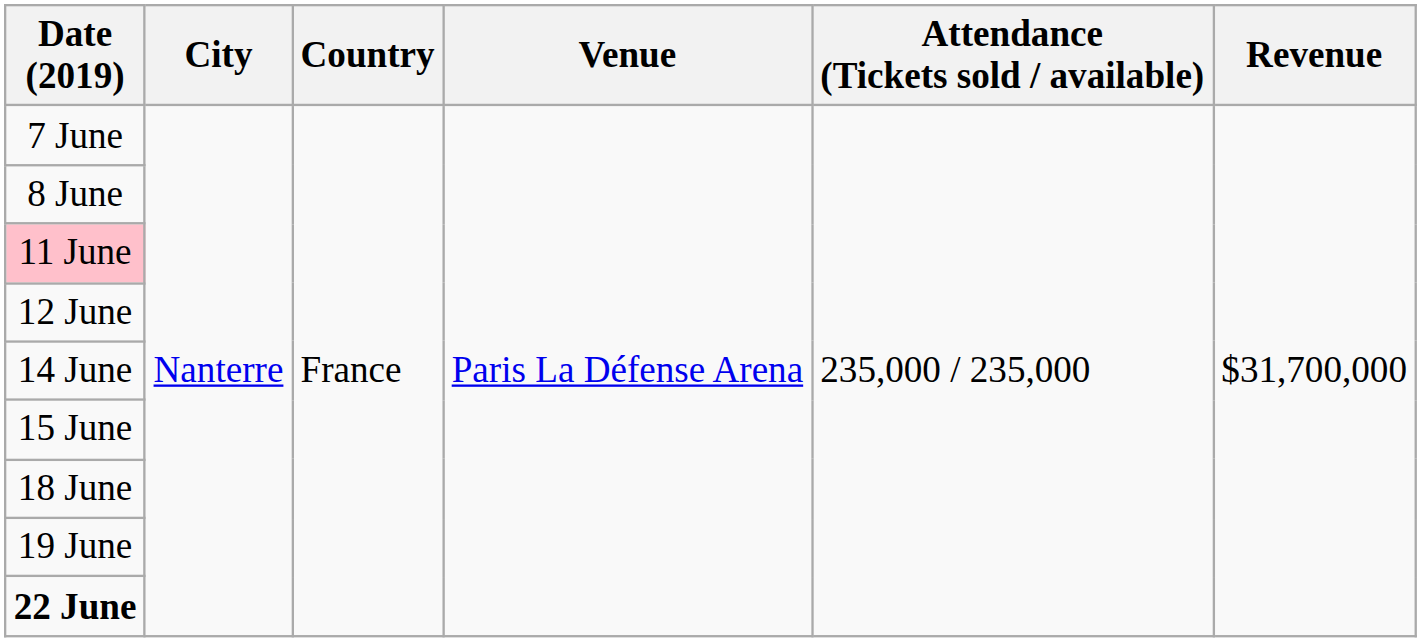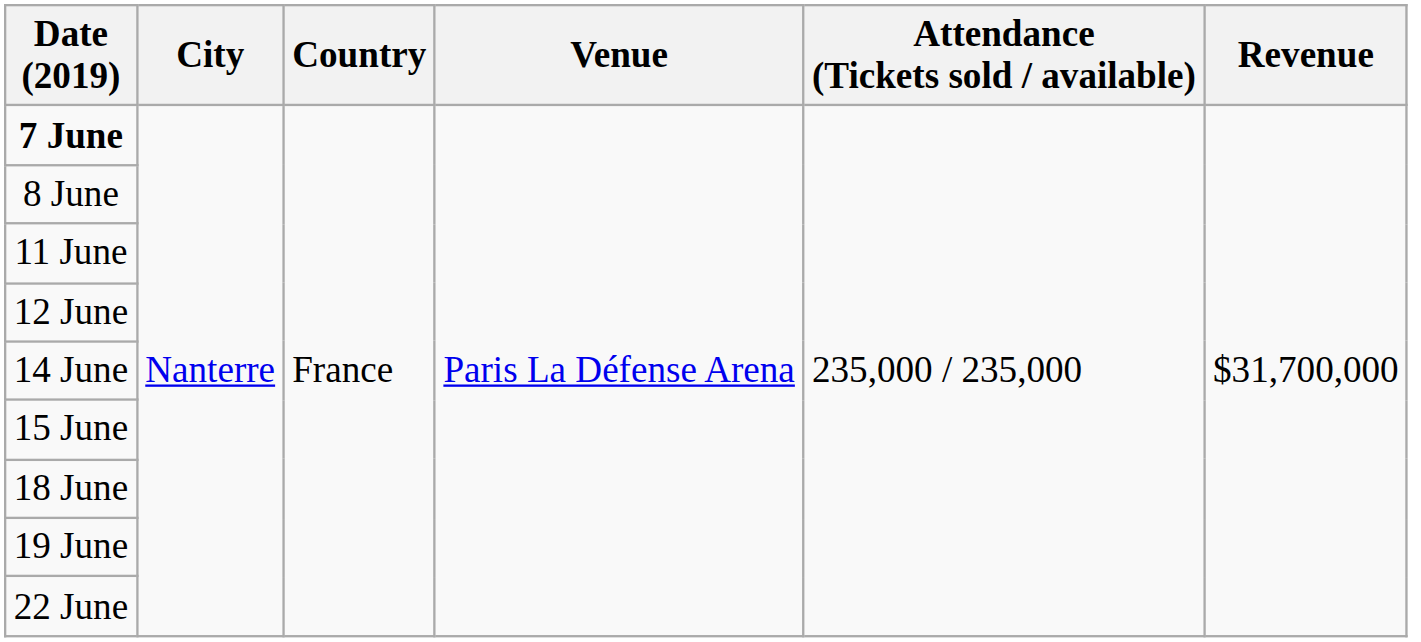7 June | Date (2019): normal -> bold
11 June | Date (2019): pink background -> no background
22 June | Date (2019): bold -> normal
